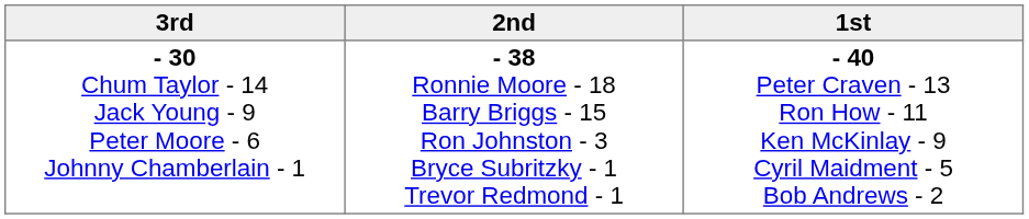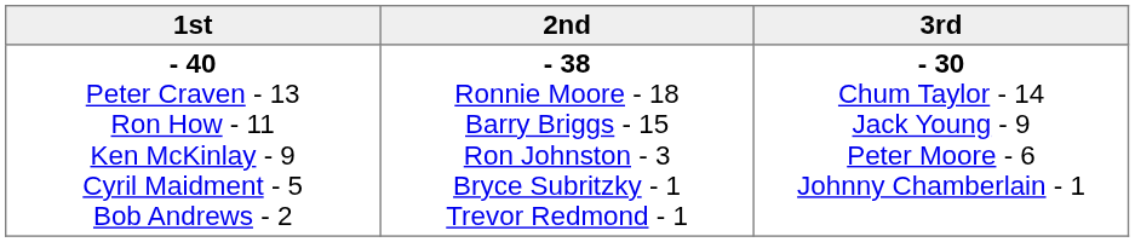columns swapped: 1st <-> 3rd
